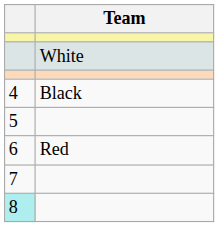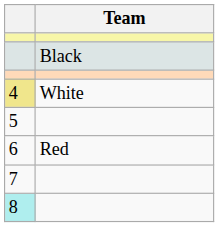row 3 | Team: White -> Black
row 5 | column 1: no background -> khaki background
row 5 | Team: Black -> White
